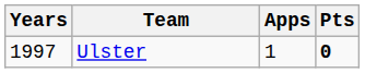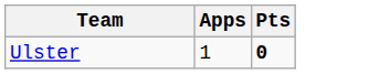- column: Years | 1997
